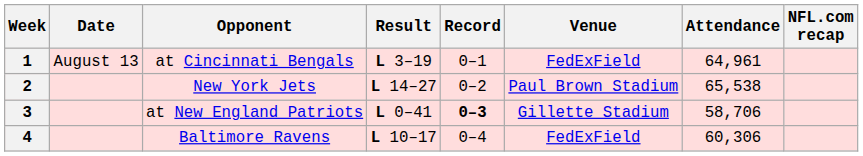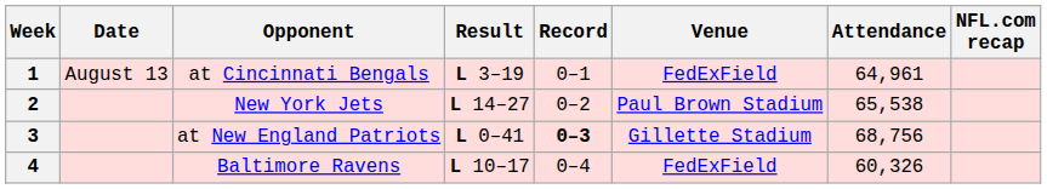3 | Attendance: 58,706 -> 68,756
4 | Attendance: 60,306 -> 60,326
